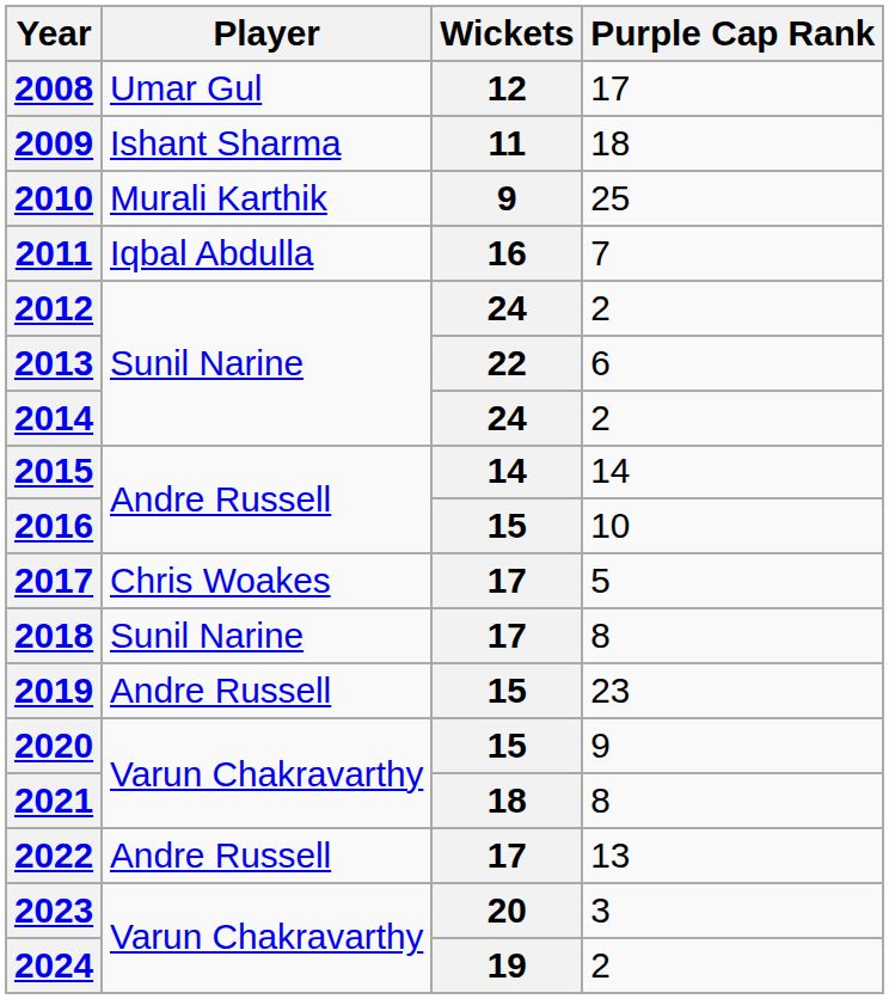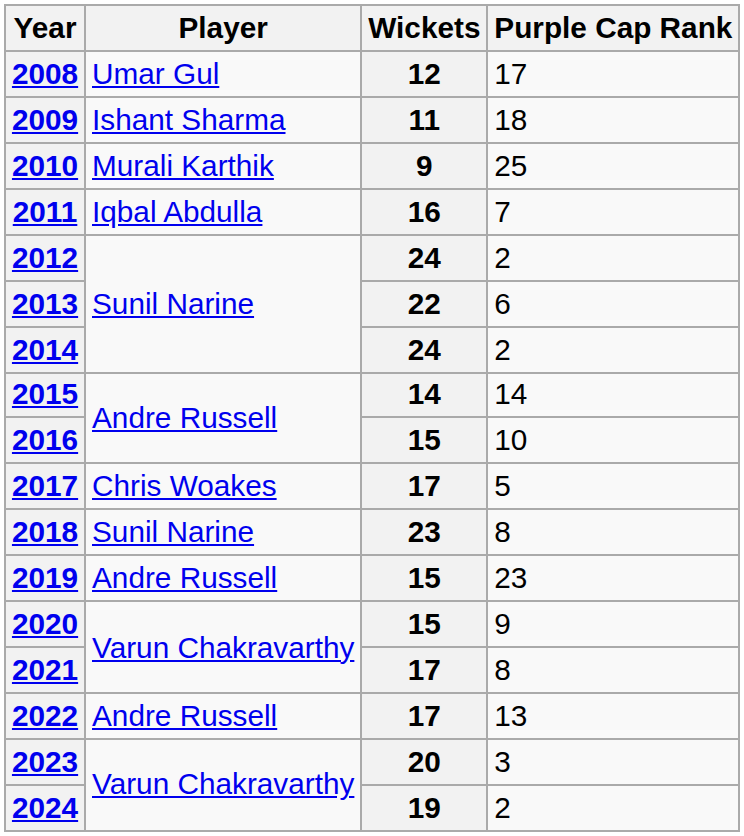2018 | Wickets: 17 -> 23
2021 | Wickets: 18 -> 17
